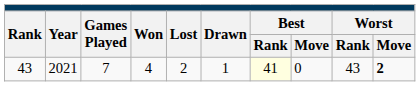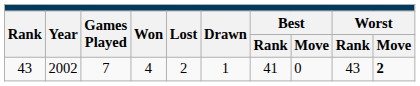row 4 | Year: 2021 -> 2002
row 4 | Best / Rank: lightyellow background -> no background
